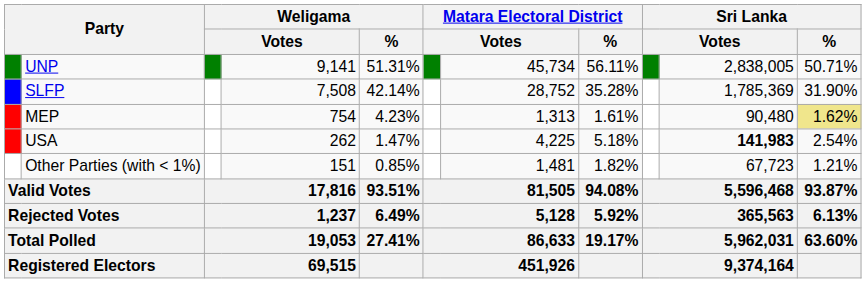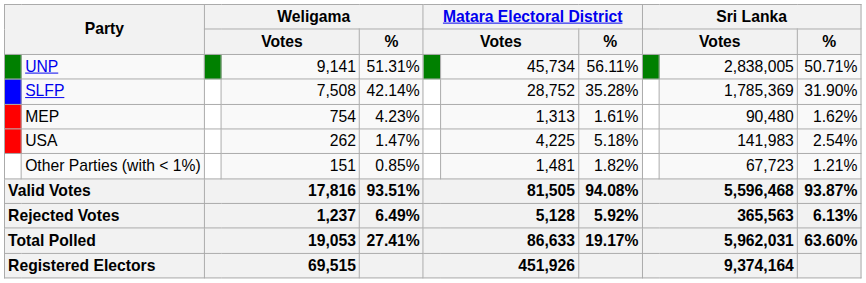MEP | Sri Lanka / %: khaki background -> no background
USA | column 10: bold -> normal
